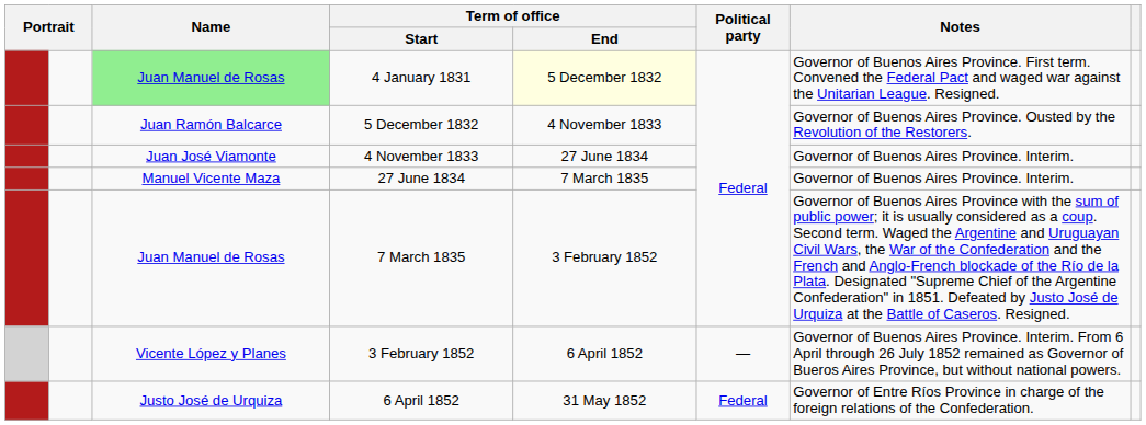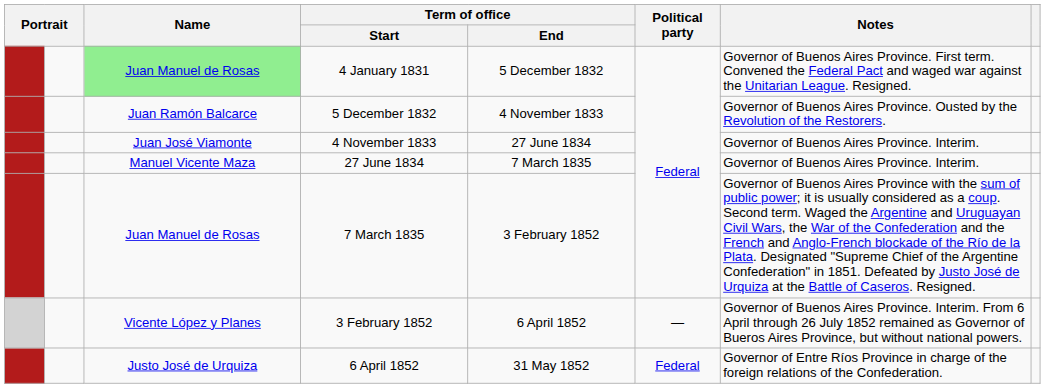4 January 1831 | Term of office / End: lightyellow background -> no background
